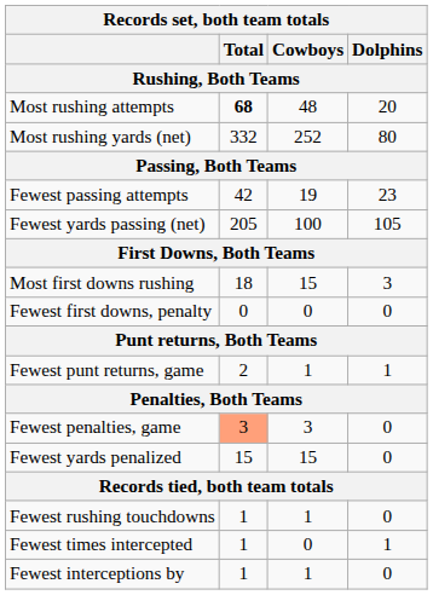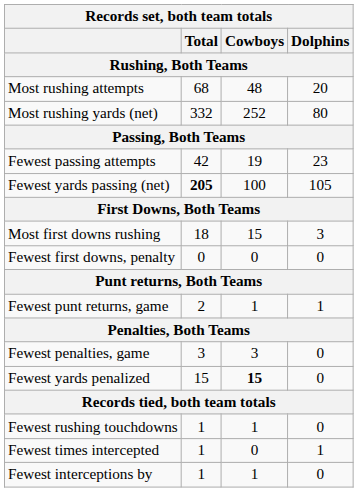Most rushing attempts | Total: bold -> normal
Fewest yards passing (net) | Total: normal -> bold
Fewest penalties, game | Total: lightsalmon background -> no background
Fewest yards penalized | Cowboys: normal -> bold
